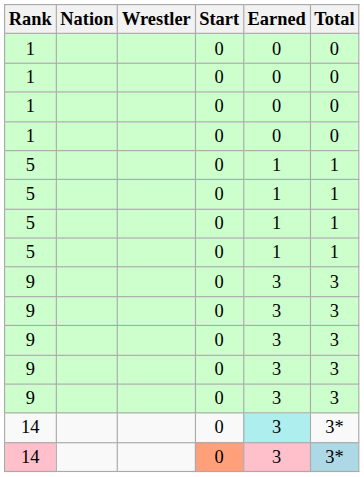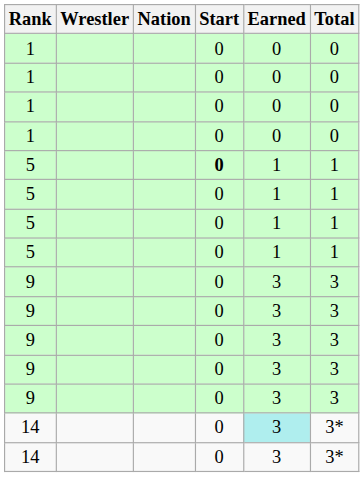columns swapped: Wrestler <-> Nation
row 6 | Start: normal -> bold
row 16 | Rank: pink background -> no background
row 16 | Start: lightsalmon background -> no background
row 16 | Earned: pink background -> no background
row 16 | Total: lightblue background -> no background
